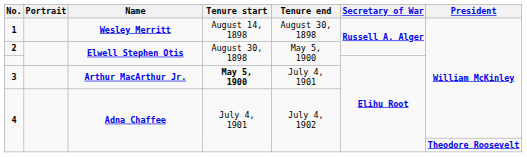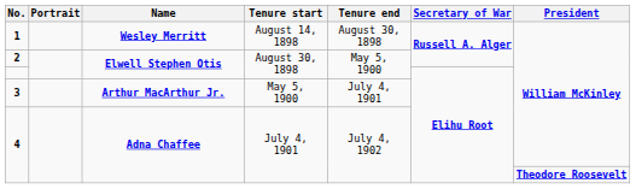3 | Tenure start: bold -> normal
